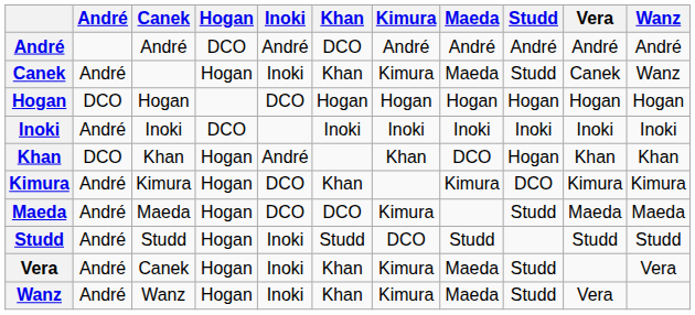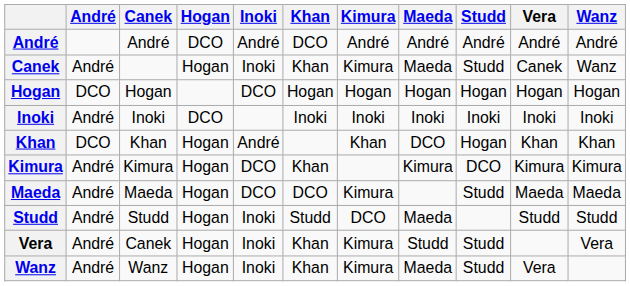row 9 | Maeda: Studd -> Maeda
row 10 | Maeda: Maeda -> Studd
